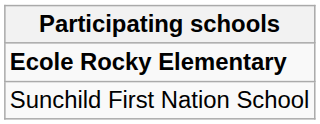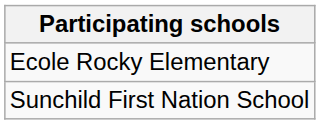row 2 | column 1: bold -> normal
